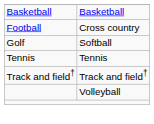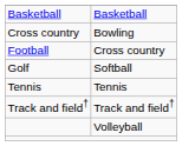+ row: Cross country | Bowling
